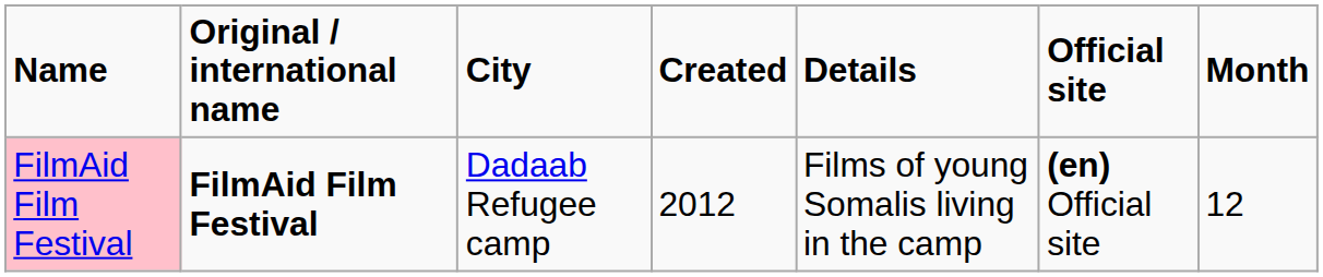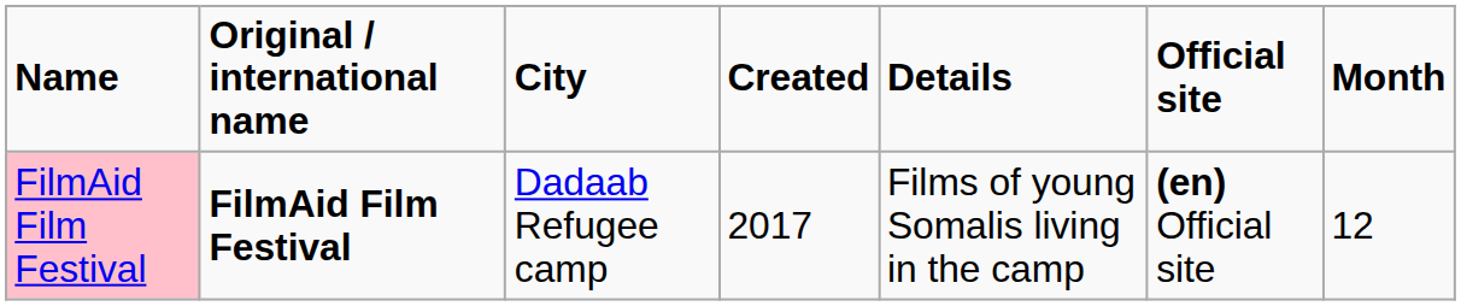row 2 | Created: 2012 -> 2017
